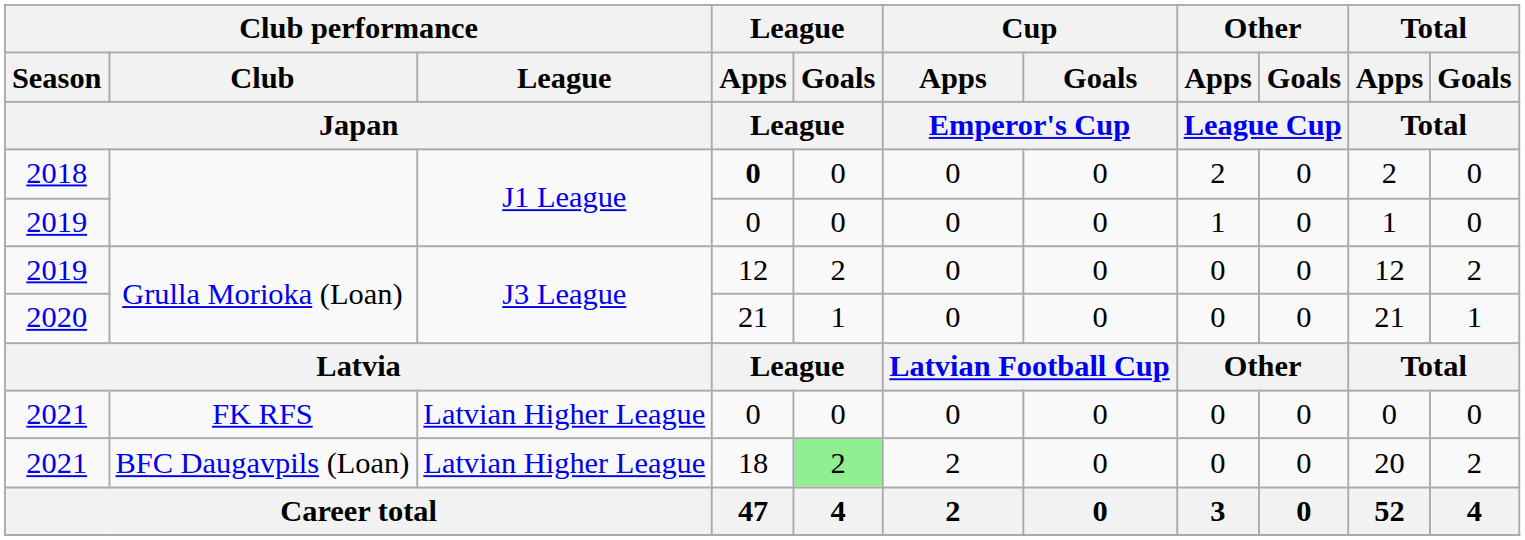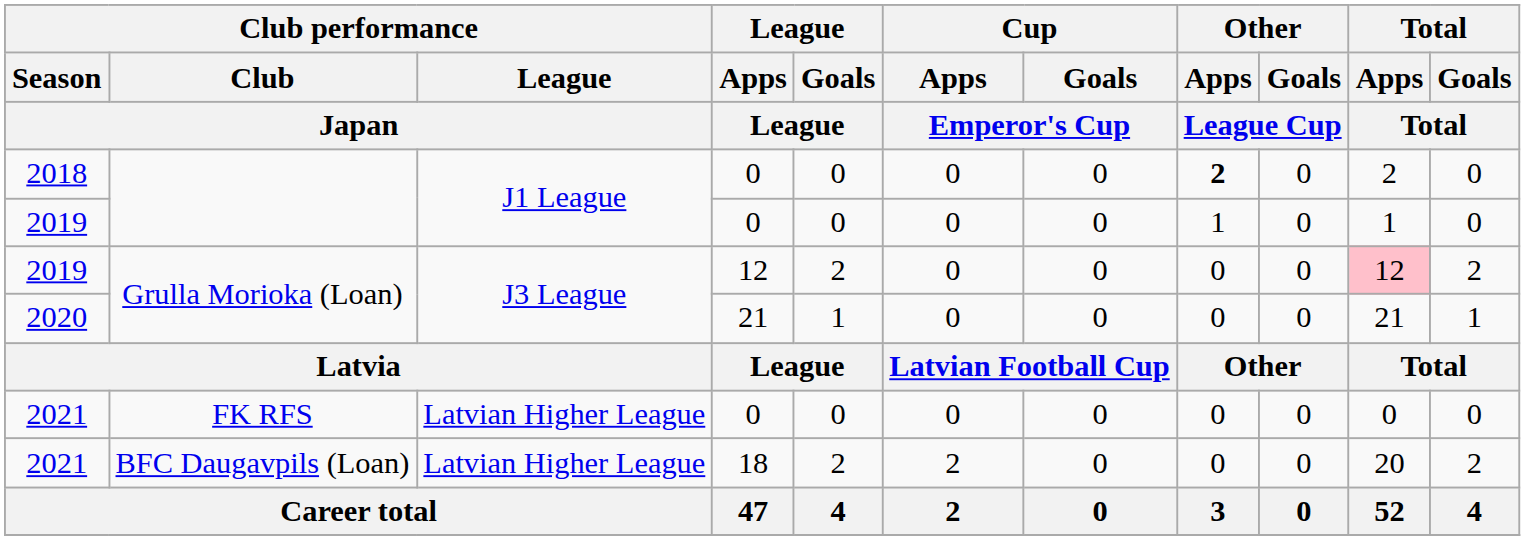2018 | League / Apps / League: bold -> normal
2018 | Other / Apps / League Cup: normal -> bold
2019 / Grulla Morioka (Loan) | Total / Apps / Total: no background -> pink background
2021 / BFC Daugavpils (Loan) | League / Goals / League: lightgreen background -> no background
